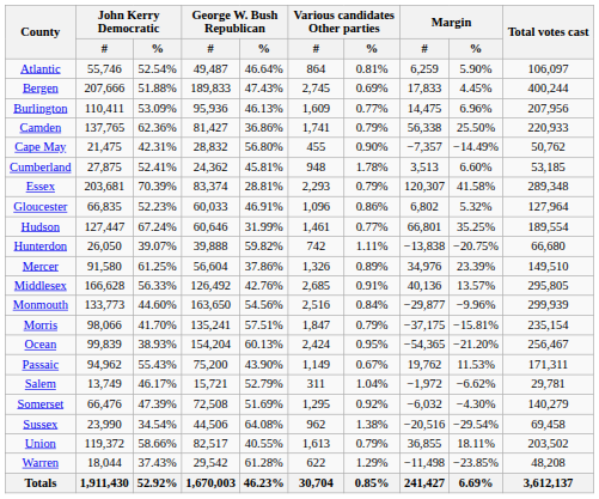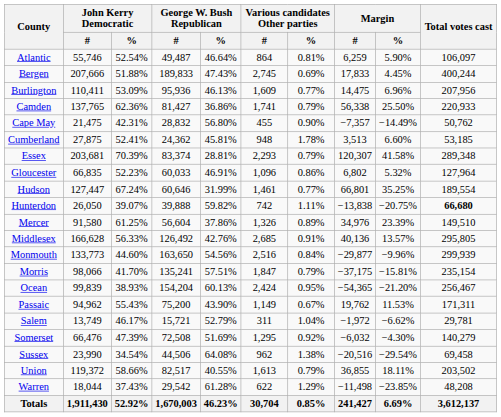Hunterdon | Total votes cast: normal -> bold
